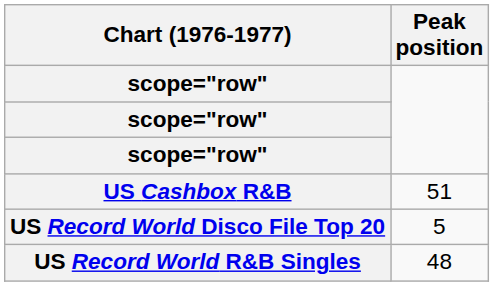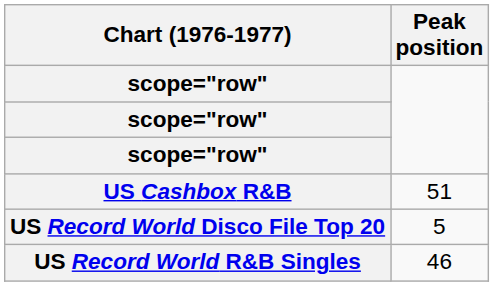US Record World R&B Singles | Peak position: 48 -> 46
